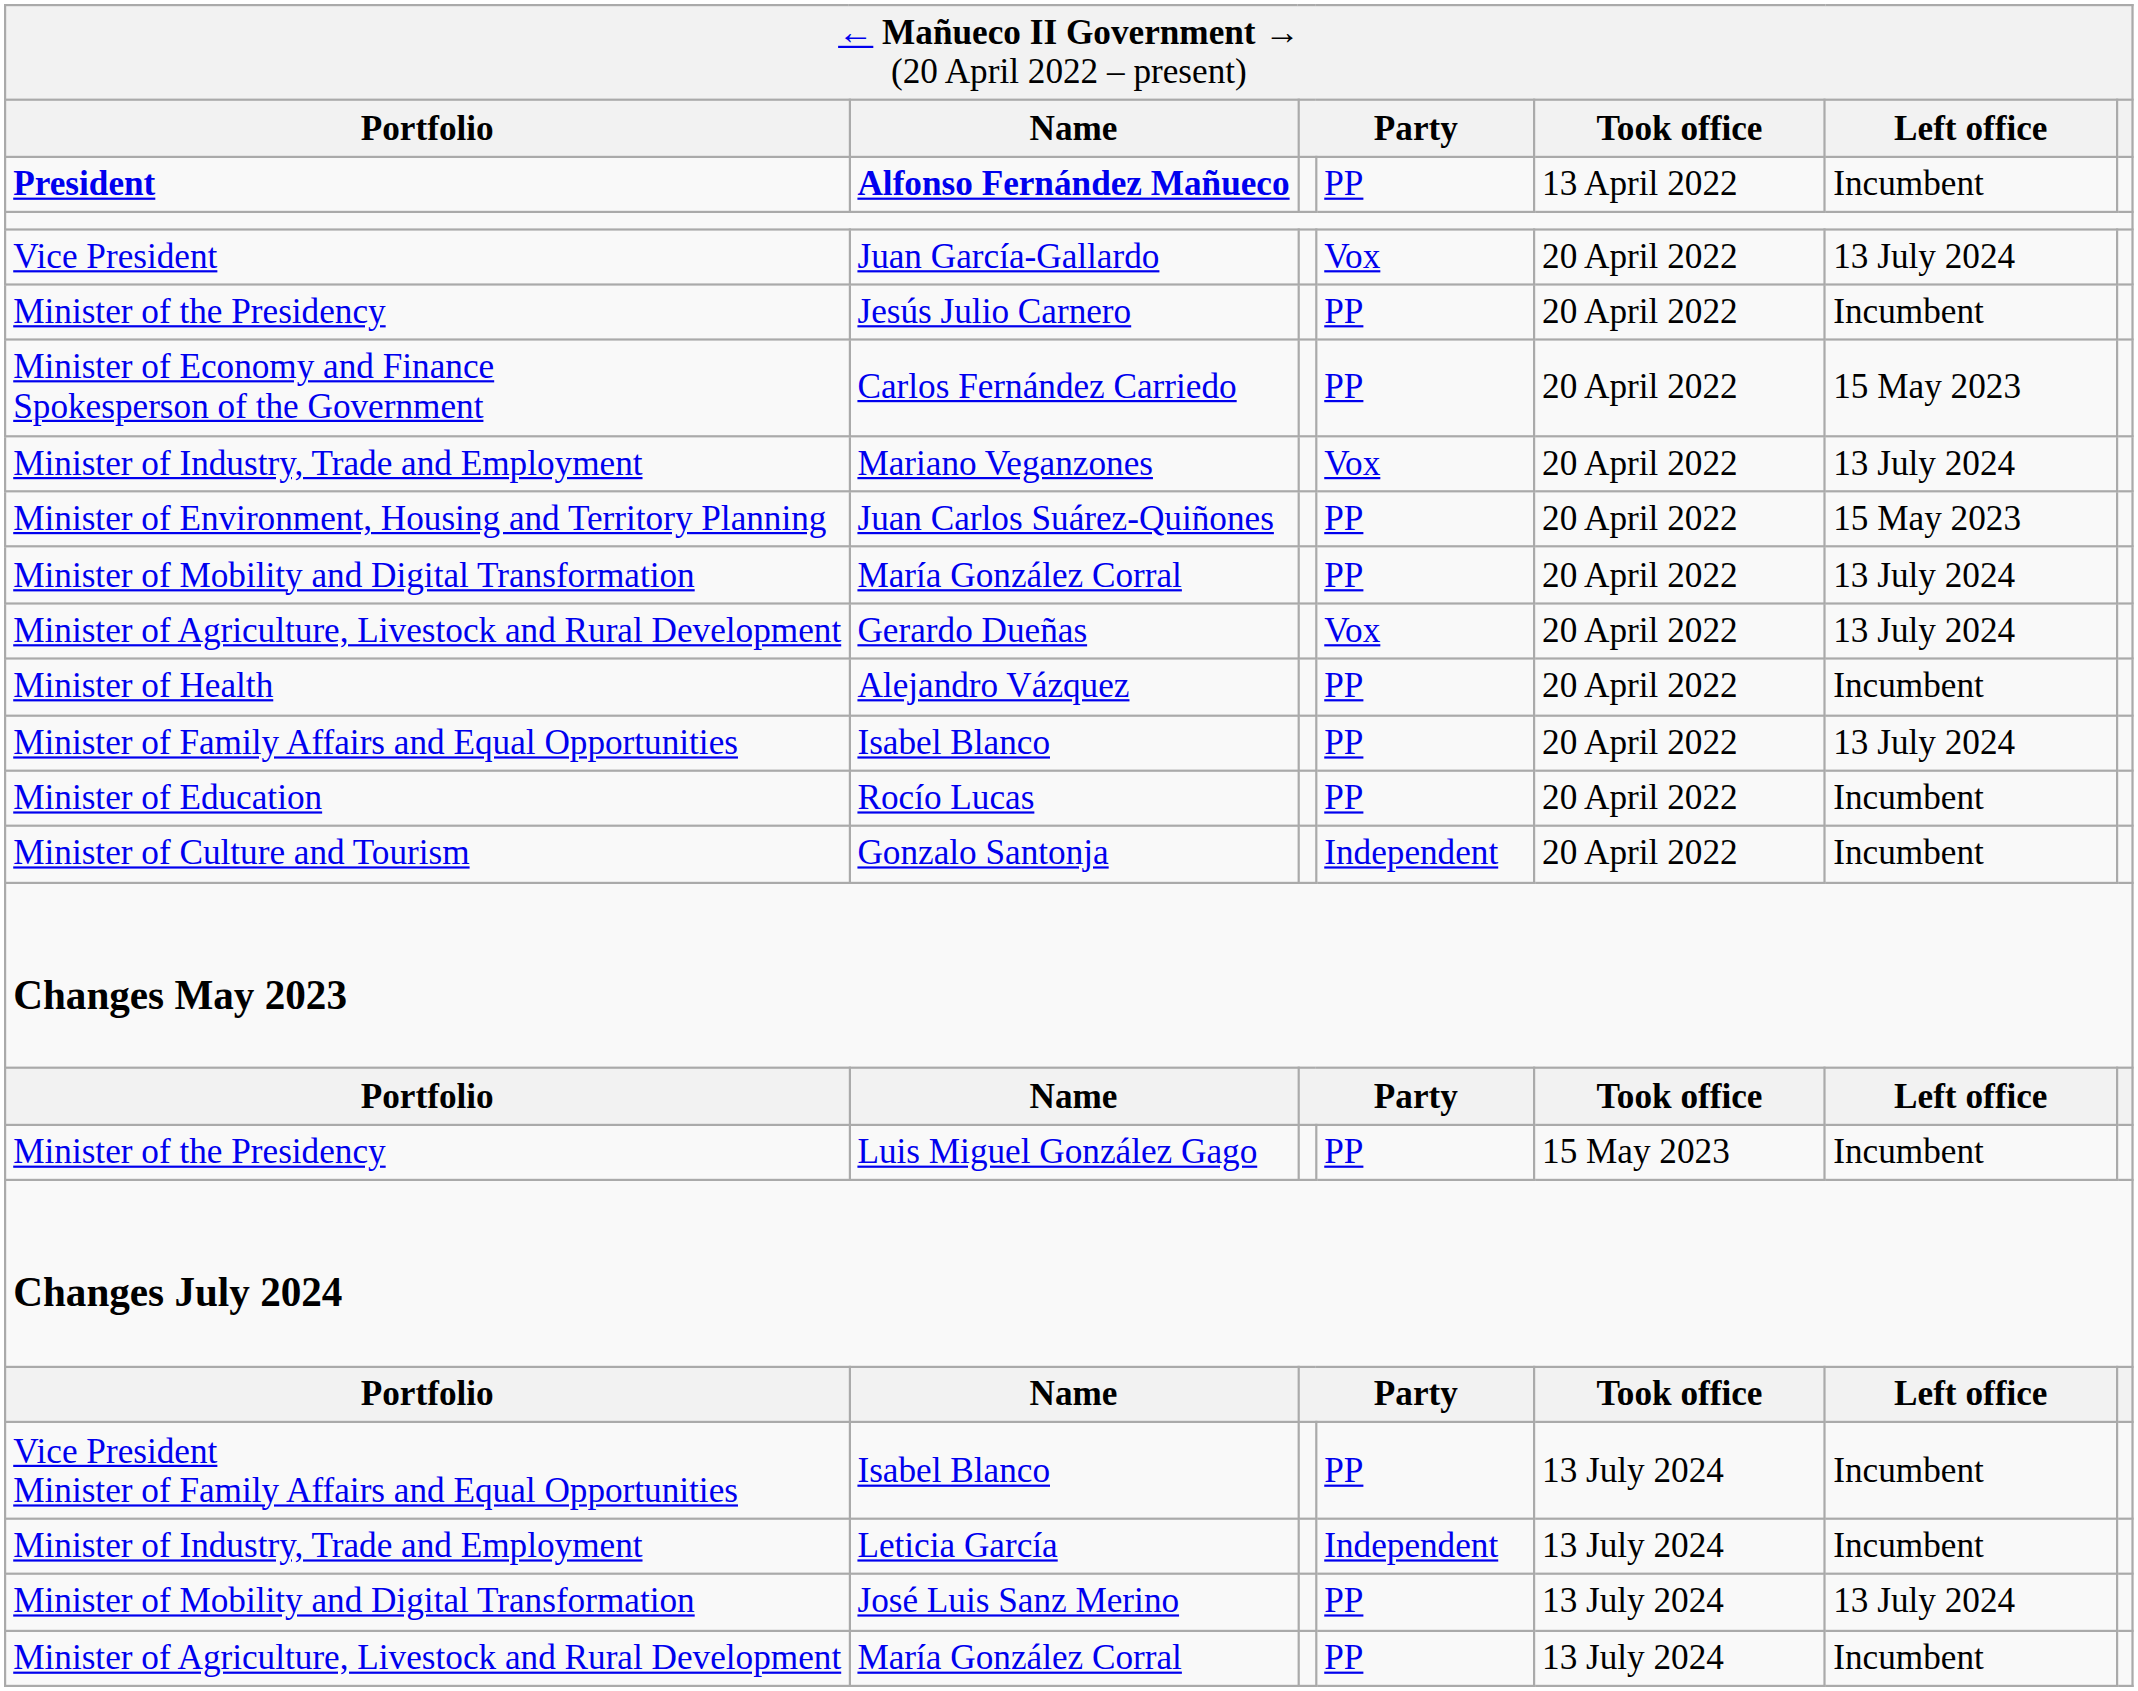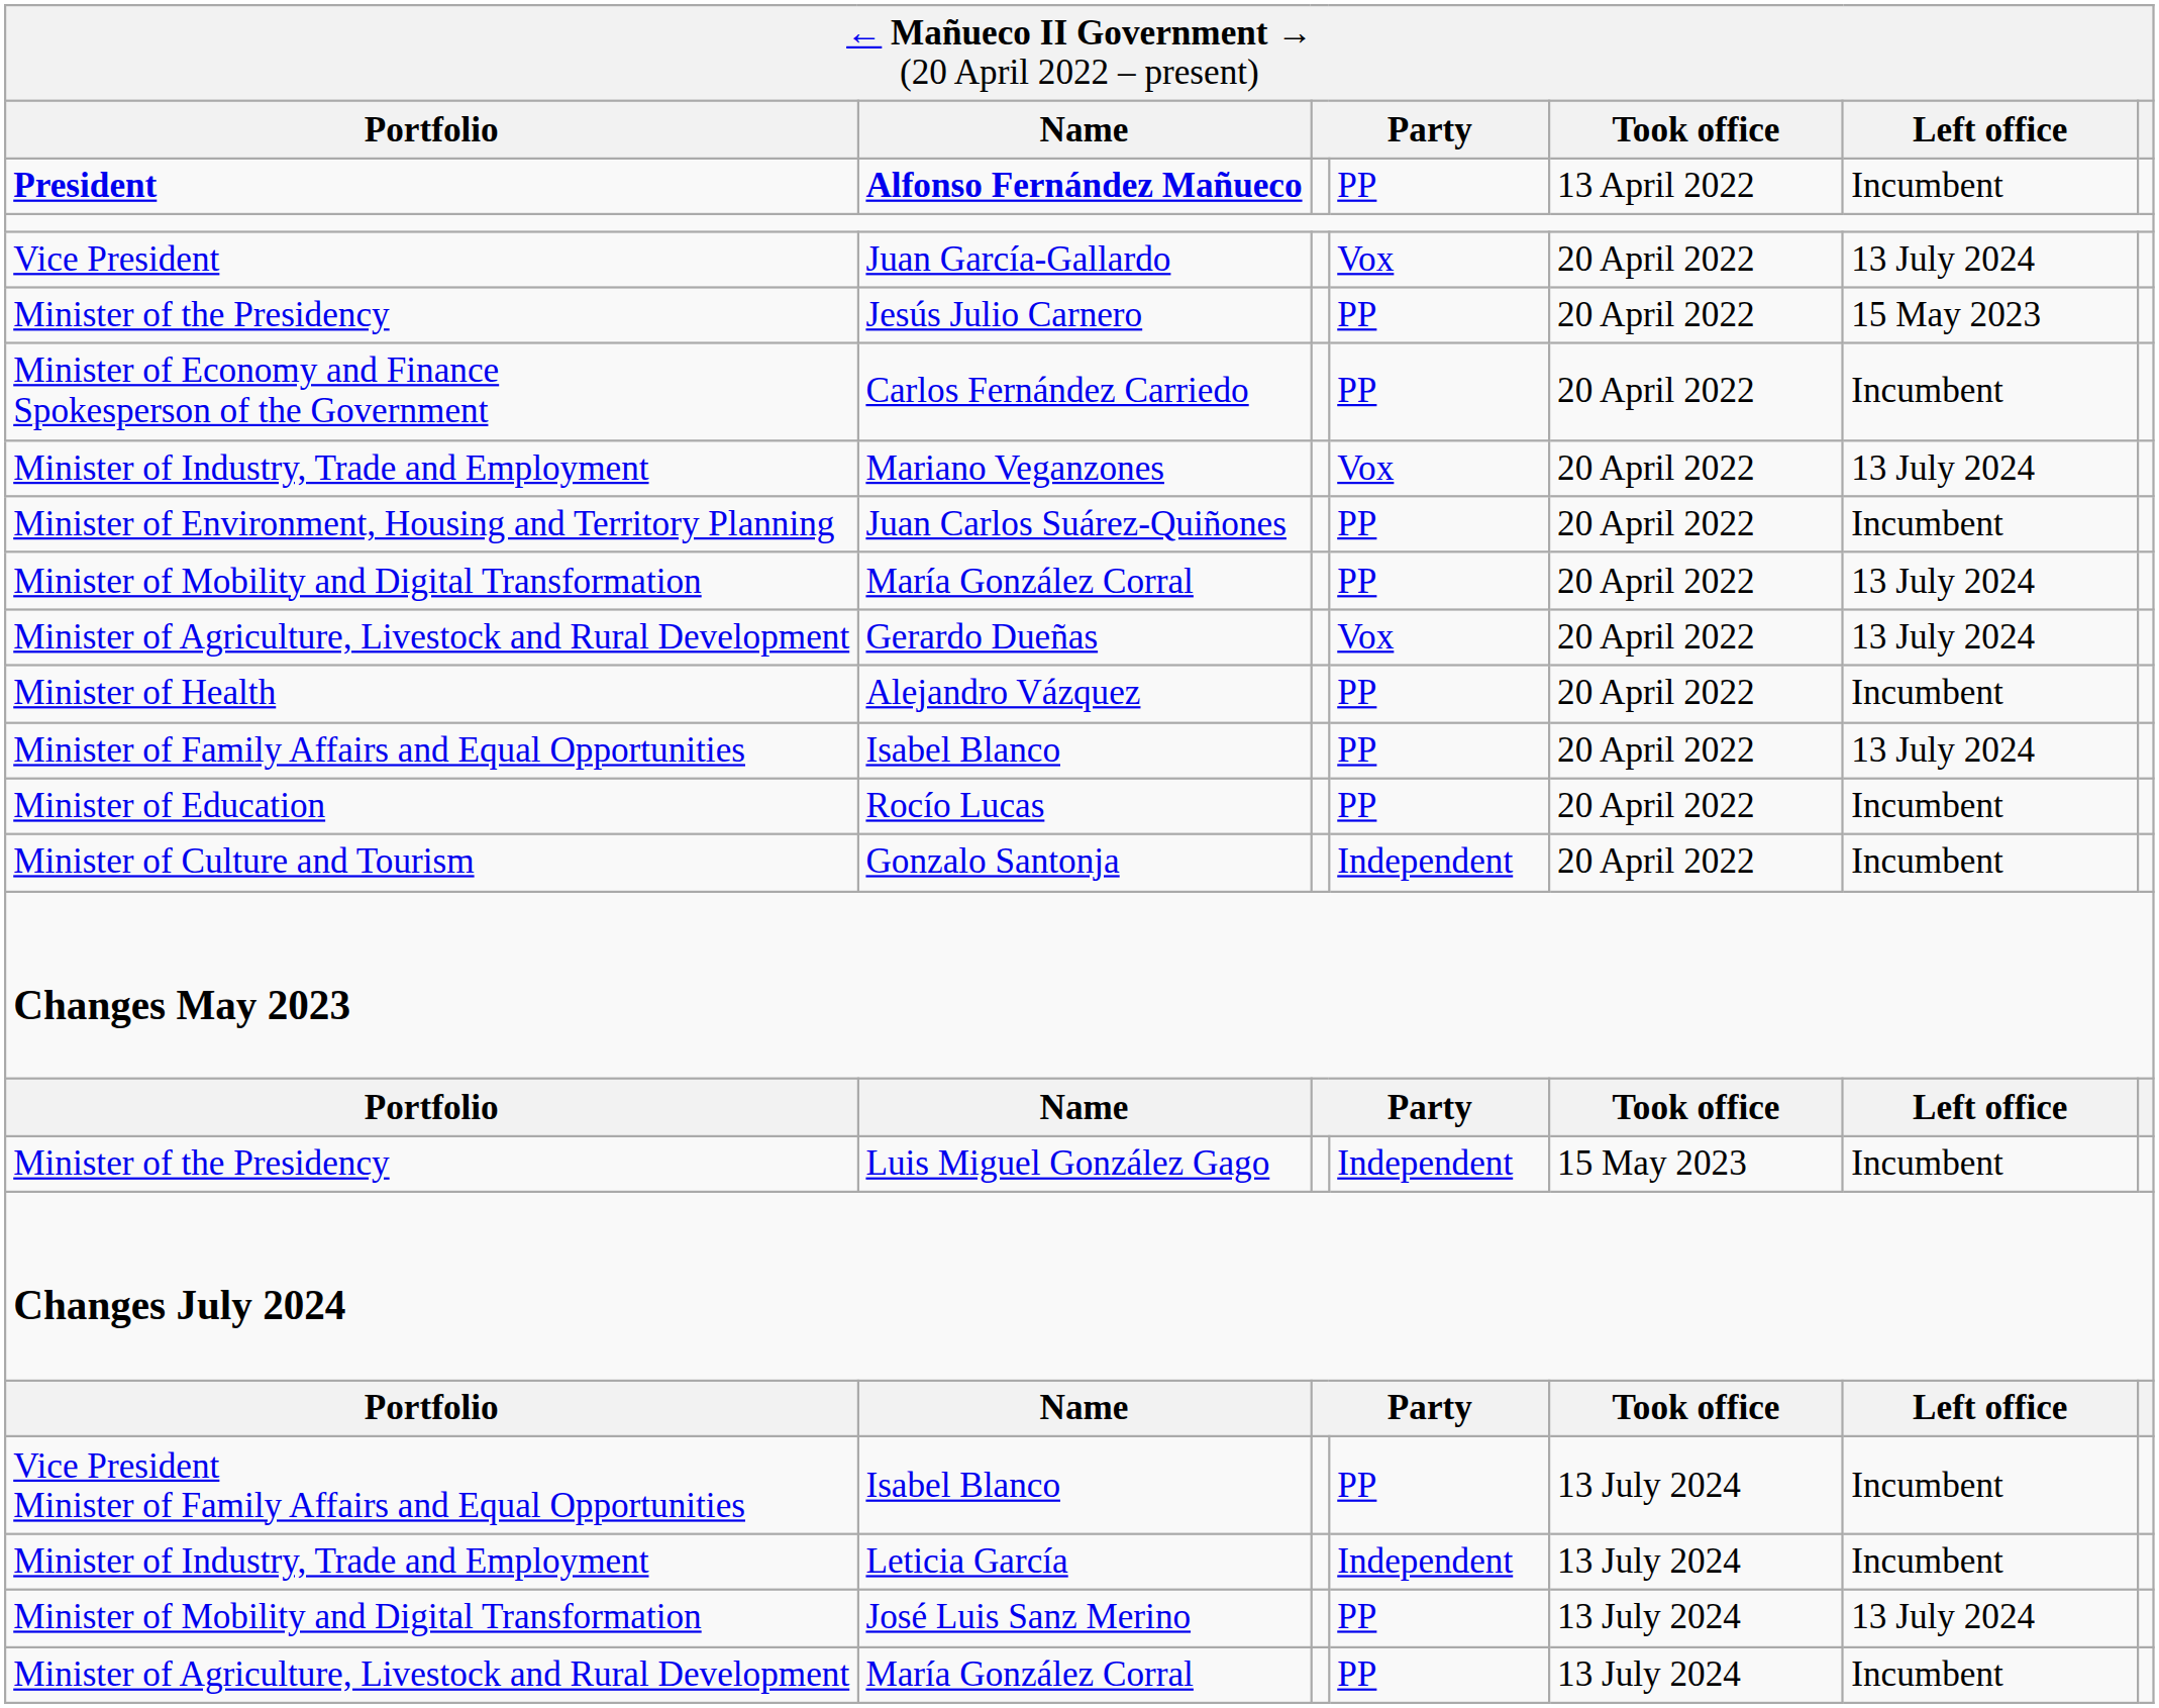Jesús Julio Carnero | column 6: Incumbent -> 15 May 2023
Carlos Fernández Carriedo | column 6: 15 May 2023 -> Incumbent
Juan Carlos Suárez-Quiñones | column 6: 15 May 2023 -> Incumbent
Luis Miguel González Gago | column 4: PP -> Independent
